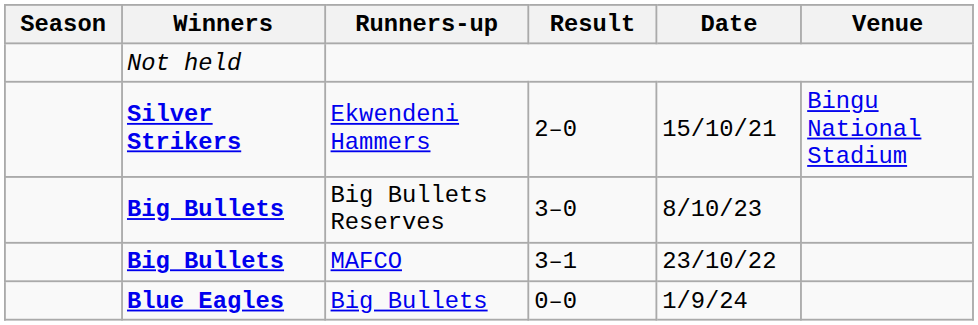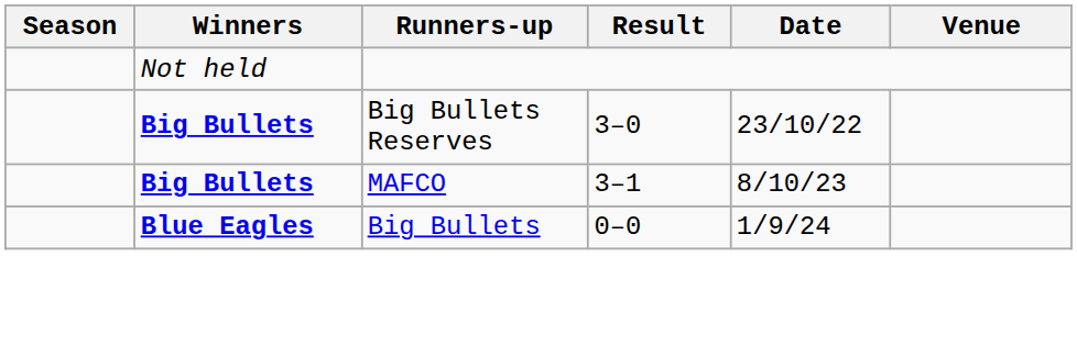- row: Silver Strikers | Ekwendeni Hammers | 2–0 | 15/10/21 | Bingu National Stadium
Big Bullets Reserves | Date: 8/10/23 -> 23/10/22
MAFCO | Date: 23/10/22 -> 8/10/23
